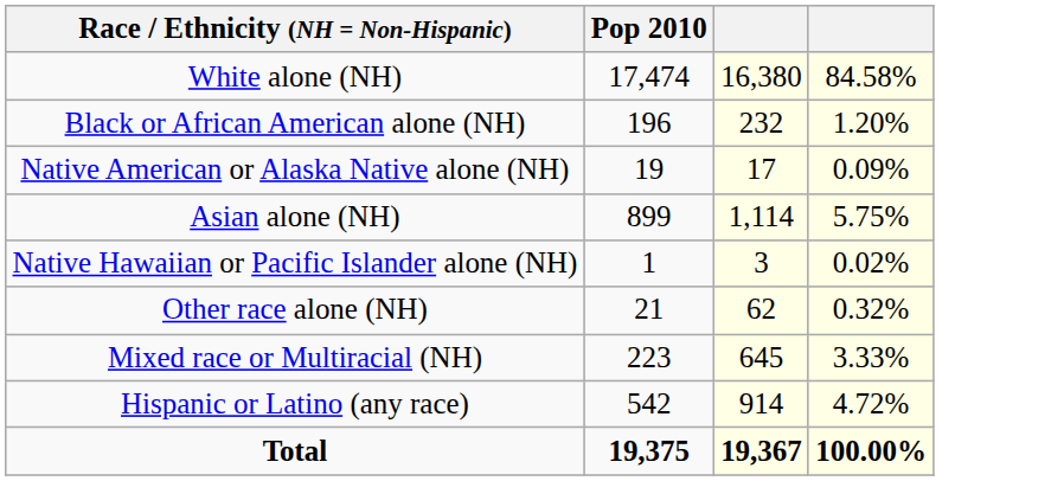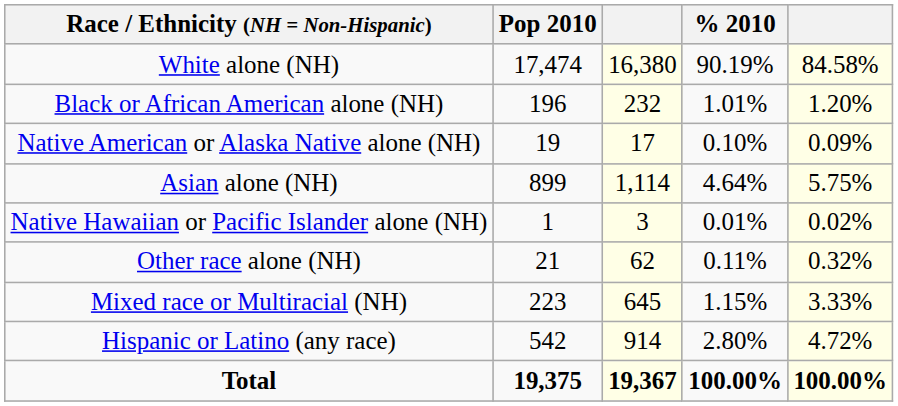+ column: % 2010 | 90.19% | 1.01% | 0.10% | 4.64% | 0.01% | 0.11% | 1.15% | 2.80% | 100.00%
